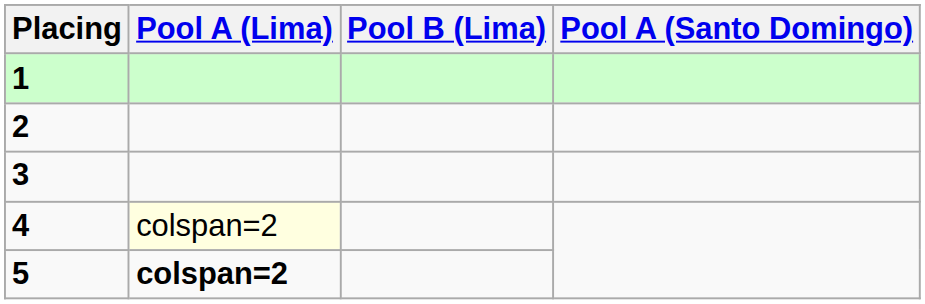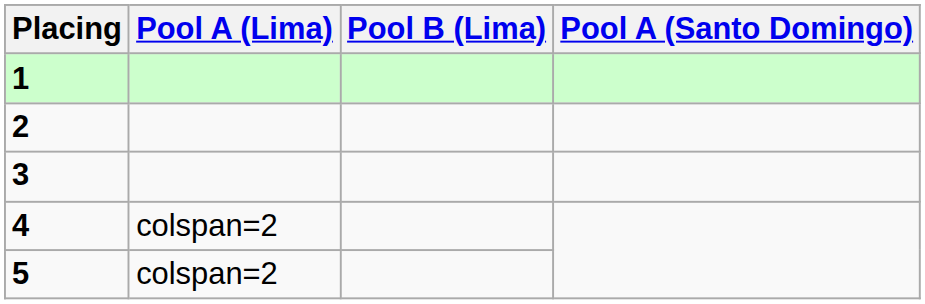4 | Pool A (Lima): lightyellow background -> no background
5 | Pool A (Lima): bold -> normal
